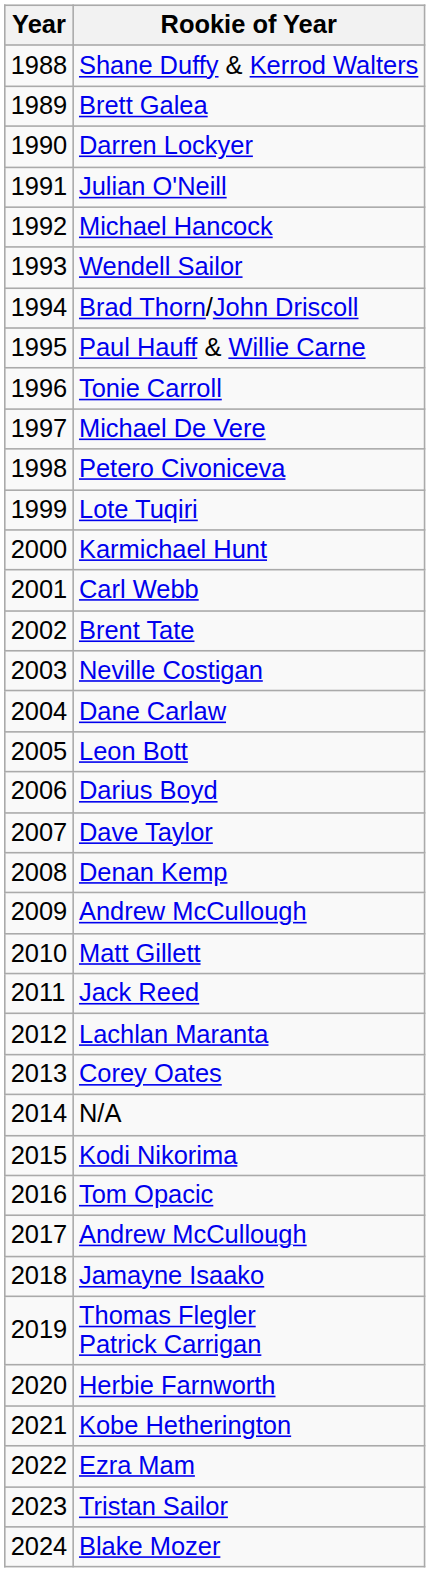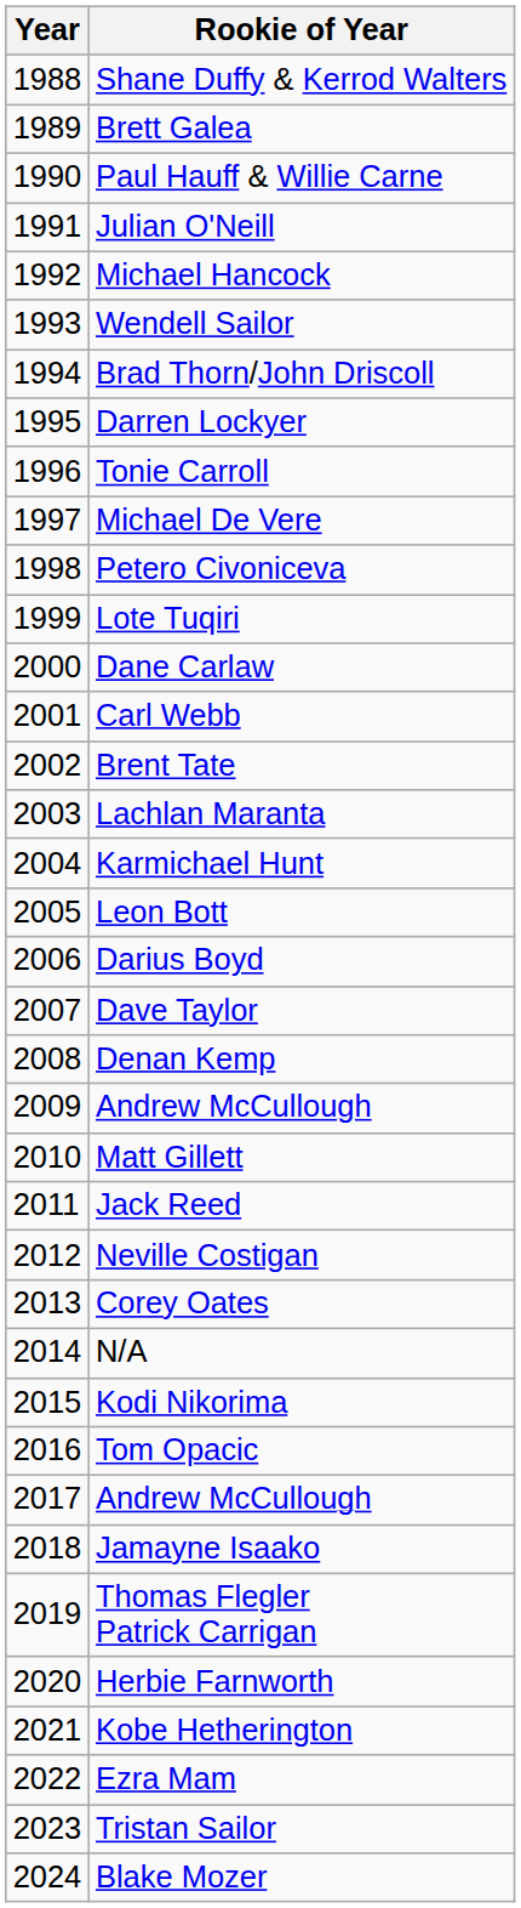row 4 | Rookie of Year: Darren Lockyer -> Paul Hauff & Willie Carne
row 9 | Rookie of Year: Paul Hauff & Willie Carne -> Darren Lockyer
row 14 | Rookie of Year: Karmichael Hunt -> Dane Carlaw
row 17 | Rookie of Year: Neville Costigan -> Lachlan Maranta
row 18 | Rookie of Year: Dane Carlaw -> Karmichael Hunt
row 26 | Rookie of Year: Lachlan Maranta -> Neville Costigan
